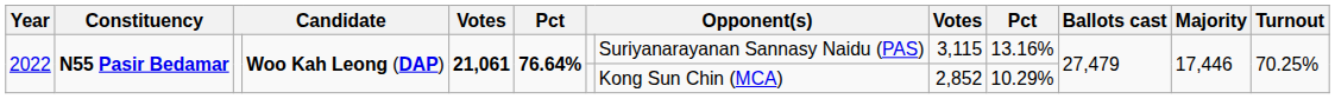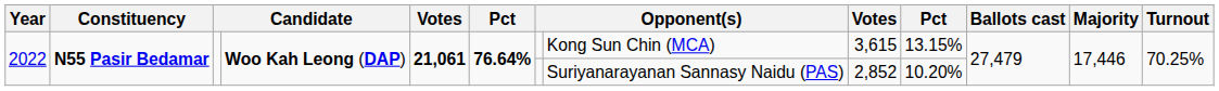row 2 | column 8: Suriyanarayanan Sannasy Naidu (PAS) -> Kong Sun Chin (MCA)
row 2 | column 9: 3,115 -> 3,615
row 2 | column 10: 13.16% -> 13.15%
row 3 | column 8: Kong Sun Chin (MCA) -> Suriyanarayanan Sannasy Naidu (PAS)
row 3 | column 10: 10.29% -> 10.20%
